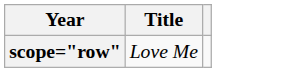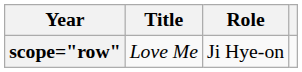+ column: Role | Ji Hye-on
